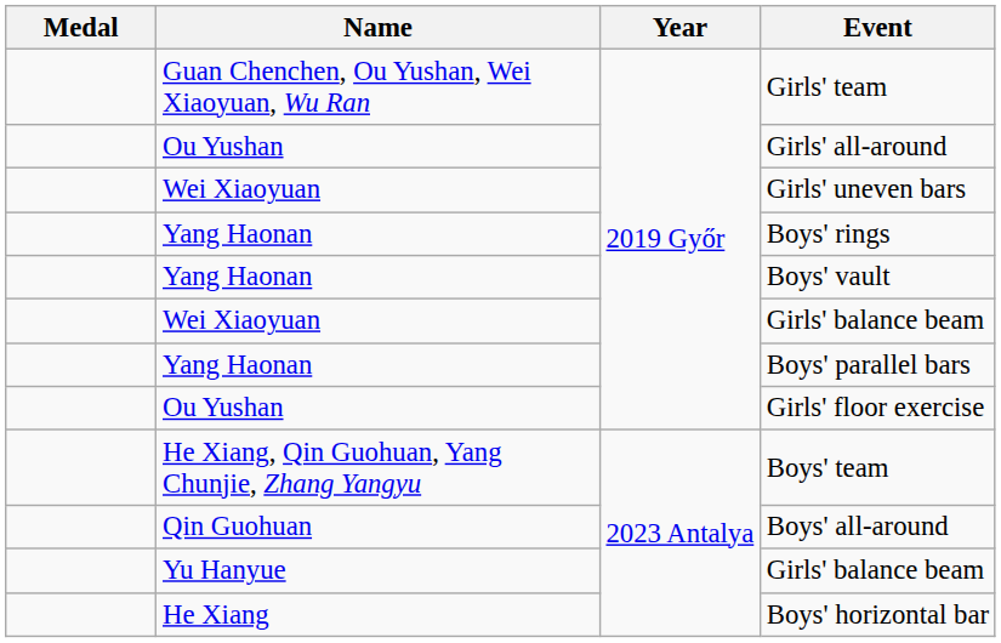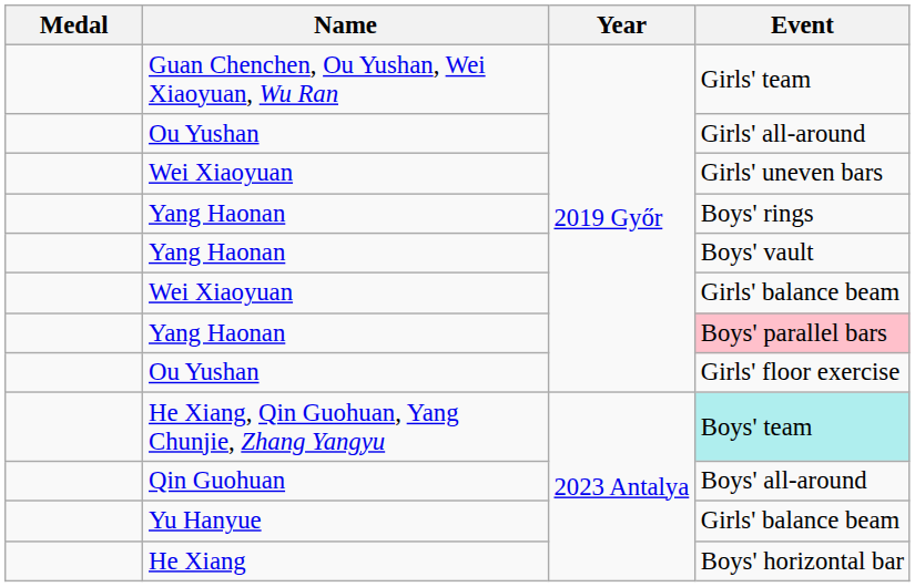Boys' parallel bars | Event: no background -> pink background
Boys' team | Event: no background -> paleturquoise background
